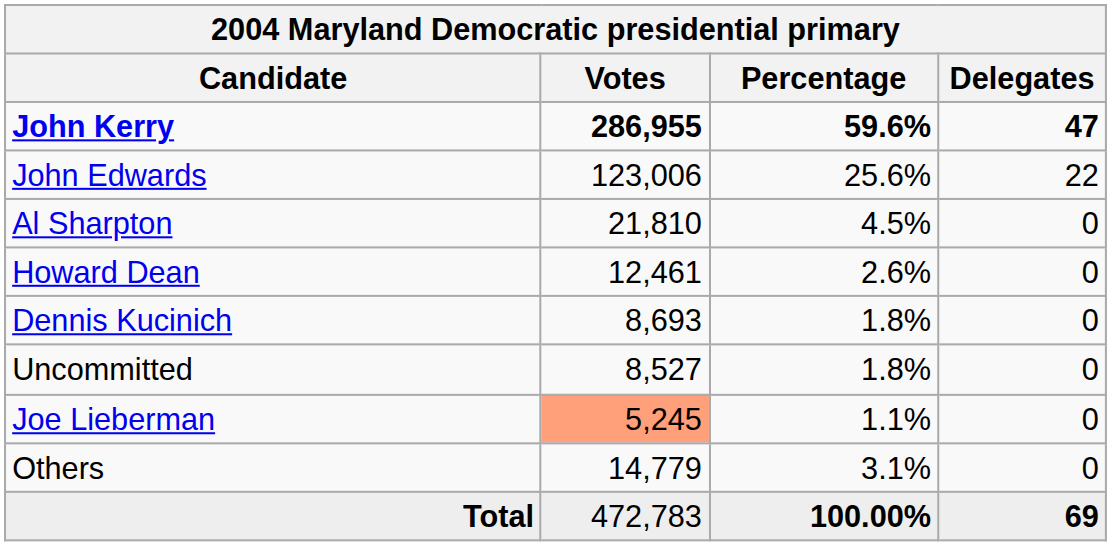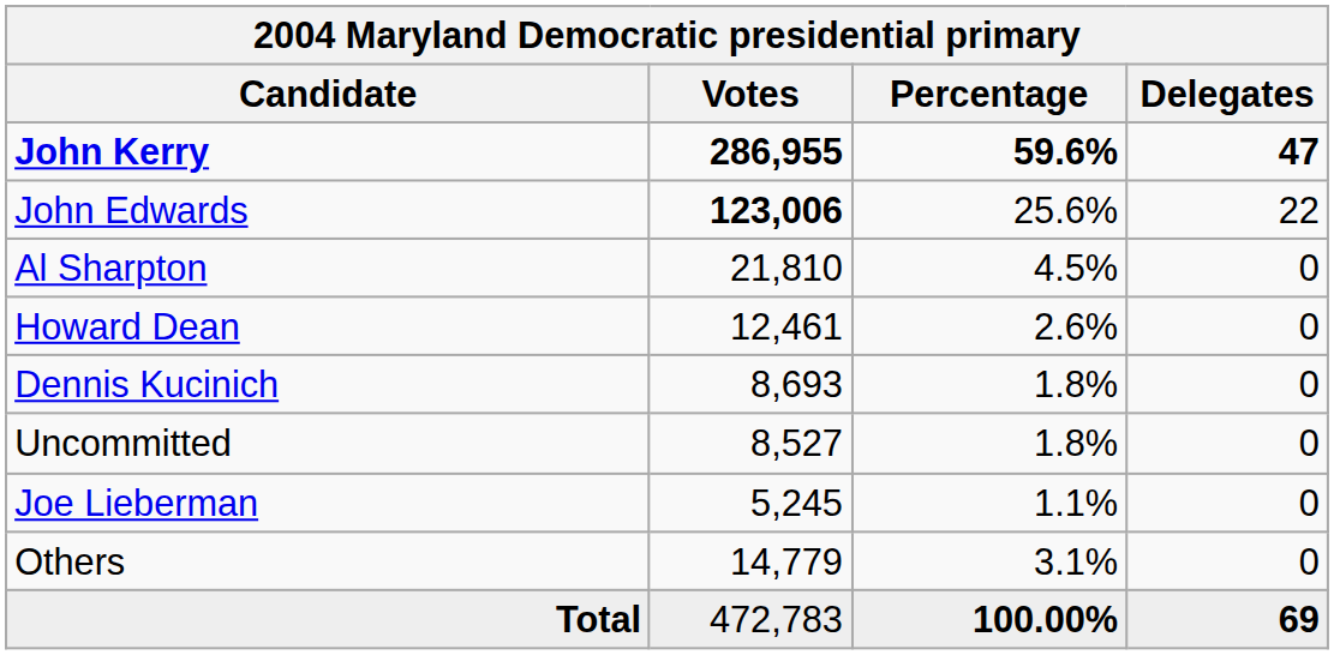John Edwards | Votes: normal -> bold
Joe Lieberman | Votes: lightsalmon background -> no background
